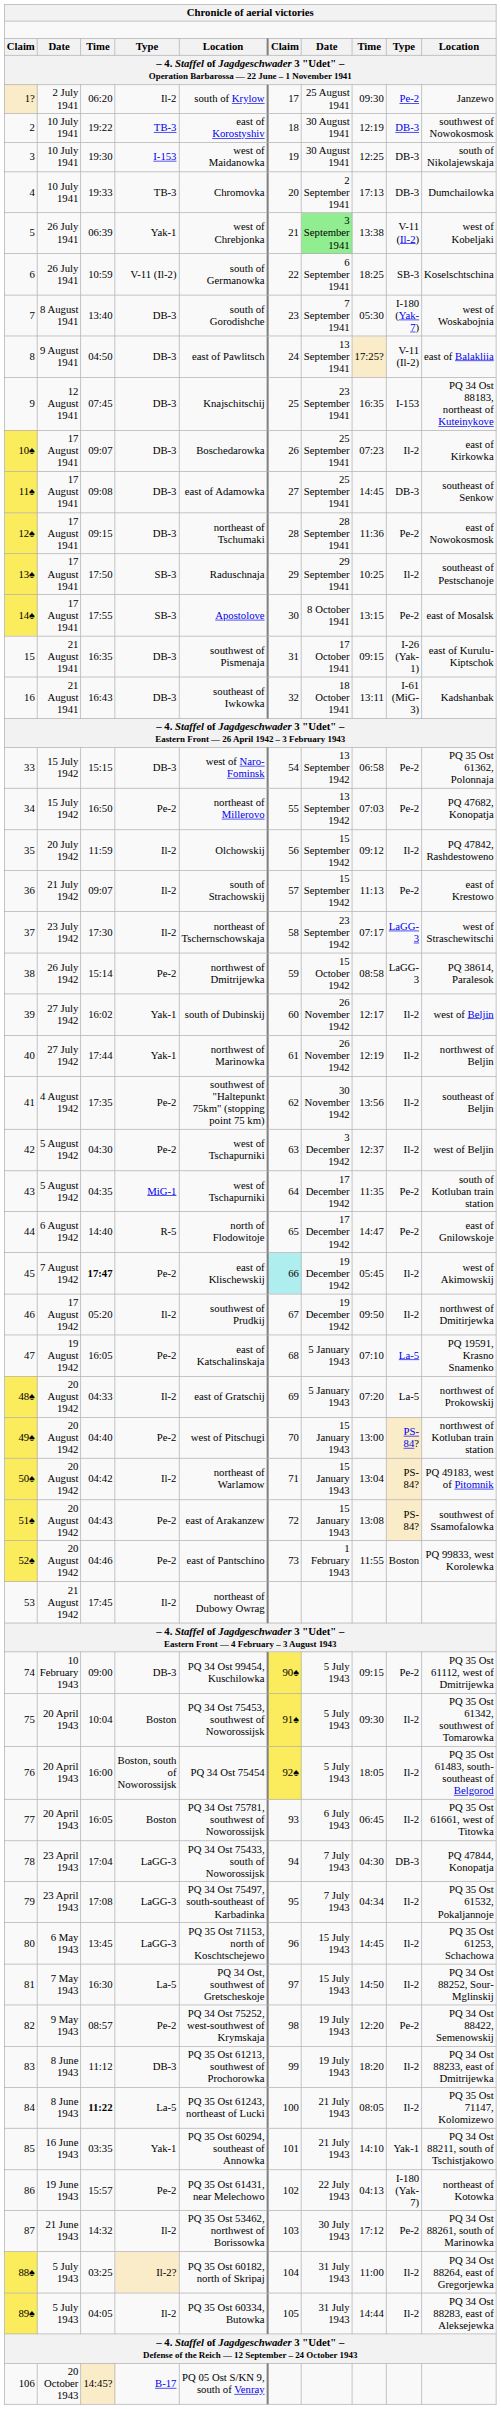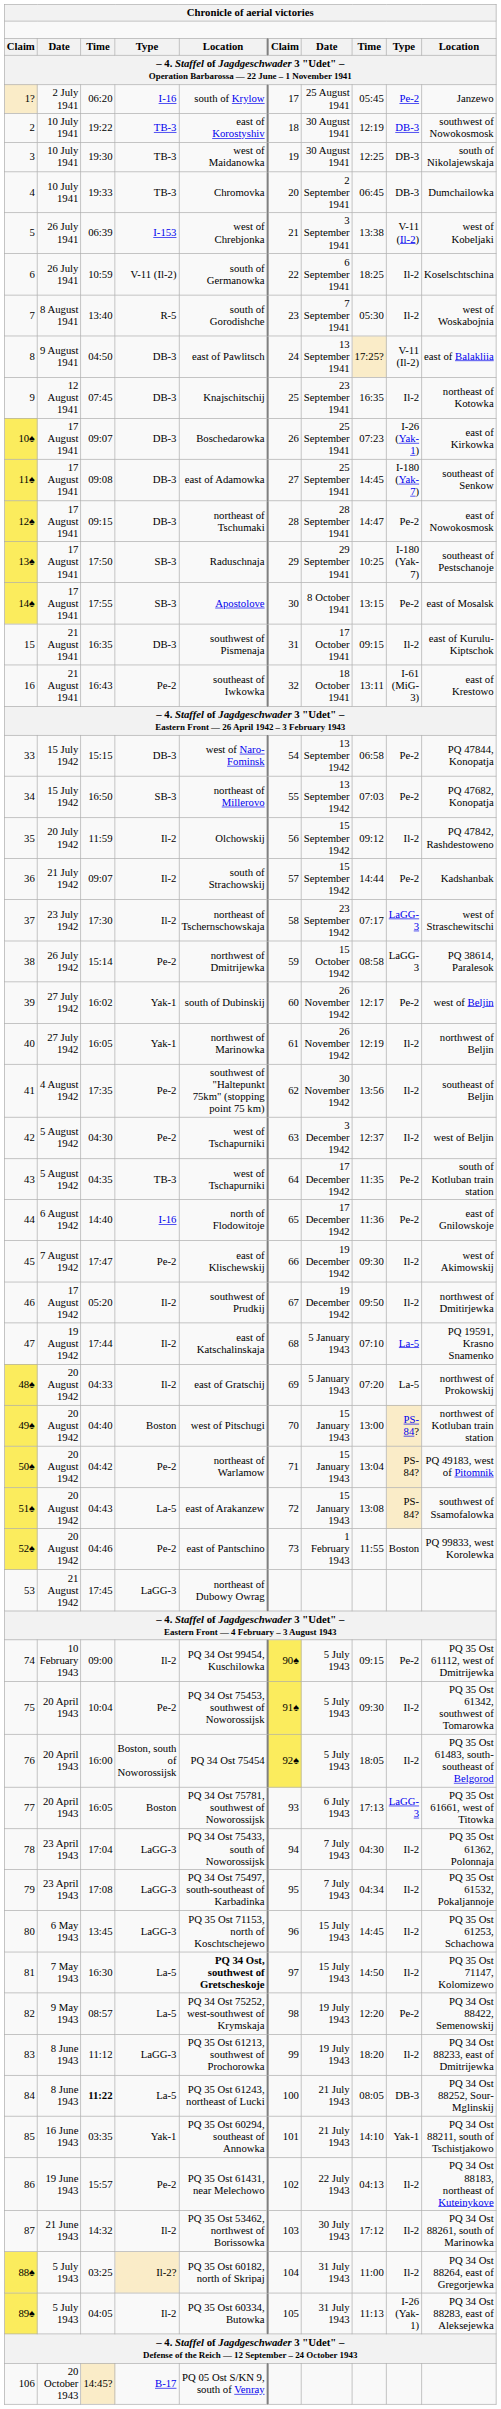1? | column 4: Il-2 -> I-16
1? | column 8: 09:30 -> 05:45
3 | column 4: I-153 -> TB-3
4 | column 8: 17:13 -> 06:45
5 | column 4: Yak-1 -> I-153
5 | column 7: lightgreen background -> no background
6 | column 9: SB-3 -> Il-2
7 | column 4: DB-3 -> R-5
7 | column 9: I-180 (Yak-7) -> Il-2
9 | column 9: I-153 -> Il-2
9 | column 10: PQ 34 Ost 88183, northeast of Kuteinykove -> northeast of Kotowka
10♠ | column 9: Il-2 -> I-26 (Yak-1)
11♠ | column 9: DB-3 -> I-180 (Yak-7)
12♠ | column 8: 11:36 -> 14:47
13♠ | column 9: Il-2 -> I-180 (Yak-7)
15 | column 9: I-26 (Yak-1) -> Il-2
16 | column 4: DB-3 -> Pe-2
16 | column 10: Kadshanbak -> east of Krestowo
33 | column 10: PQ 35 Ost 61362, Polonnaja -> PQ 47844, Konopatja
34 | column 4: Pe-2 -> SB-3
36 | column 8: 11:13 -> 14:44
36 | column 10: east of Krestowo -> Kadshanbak
39 | column 9: Il-2 -> Pe-2
40 | column 3: 17:44 -> 16:05
43 | column 4: MiG-1 -> TB-3
44 | column 4: R-5 -> I-16
44 | column 8: 14:47 -> 11:36
45 | column 3: bold -> normal
45 | column 6: paleturquoise background -> no background
45 | column 8: 05:45 -> 09:30
47 | column 3: 16:05 -> 17:44
47 | column 4: Pe-2 -> Il-2
49♠ | column 4: Pe-2 -> Boston
50♠ | column 4: Il-2 -> Pe-2
51♠ | column 4: Pe-2 -> La-5
53 | column 4: Il-2 -> LaGG-3
74 | column 4: DB-3 -> Il-2
75 | column 4: Boston -> Pe-2
77 | column 8: 06:45 -> 17:13
77 | column 9: Il-2 -> LaGG-3
78 | column 9: DB-3 -> Il-2
78 | column 10: PQ 47844, Konopatja -> PQ 35 Ost 61362, Polonnaja
81 | column 5: normal -> bold
81 | column 10: PQ 34 Ost 88252, Sour-Mglinskij -> PQ 35 Ost 71147, Kolomizewo
82 | column 4: Pe-2 -> La-5
83 | column 4: DB-3 -> LaGG-3
84 | column 9: Il-2 -> DB-3
84 | column 10: PQ 35 Ost 71147, Kolomizewo -> PQ 34 Ost 88252, Sour-Mglinskij
86 | column 9: I-180 (Yak-7) -> Il-2
86 | column 10: northeast of Kotowka -> PQ 34 Ost 88183, northeast of Kuteinykove
87 | column 9: Pe-2 -> Il-2
89♠ | column 8: 14:44 -> 11:13
89♠ | column 9: Il-2 -> I-26 (Yak-1)
